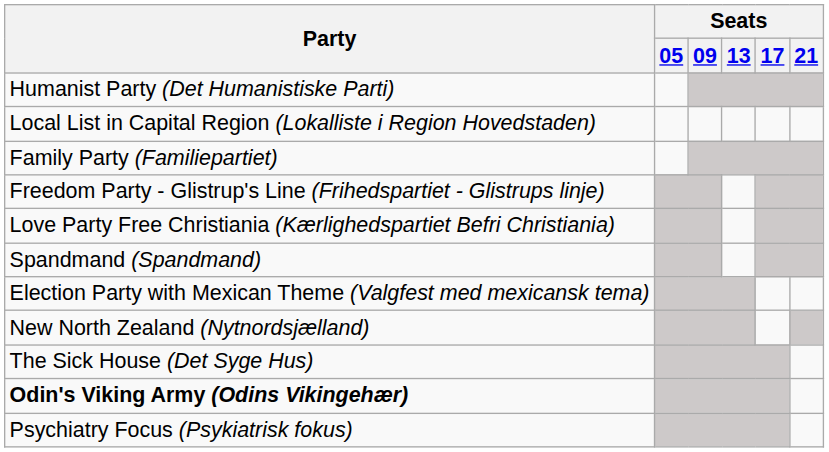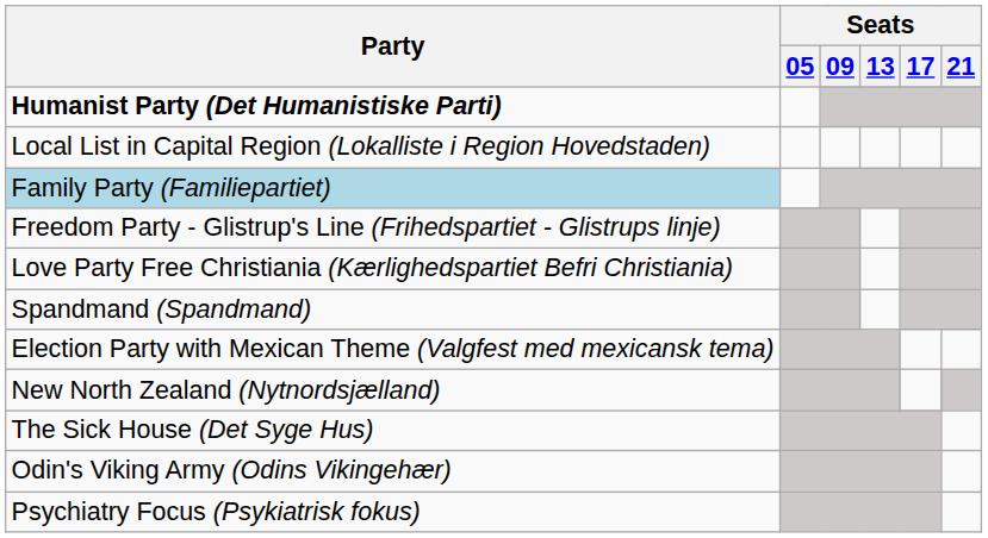Humanist Party (Det Humanistiske Parti) | Party: normal -> bold
Family Party (Familiepartiet) | Party: no background -> lightblue background
Odin's Viking Army (Odins Vikingehær) | Party: bold -> normal
